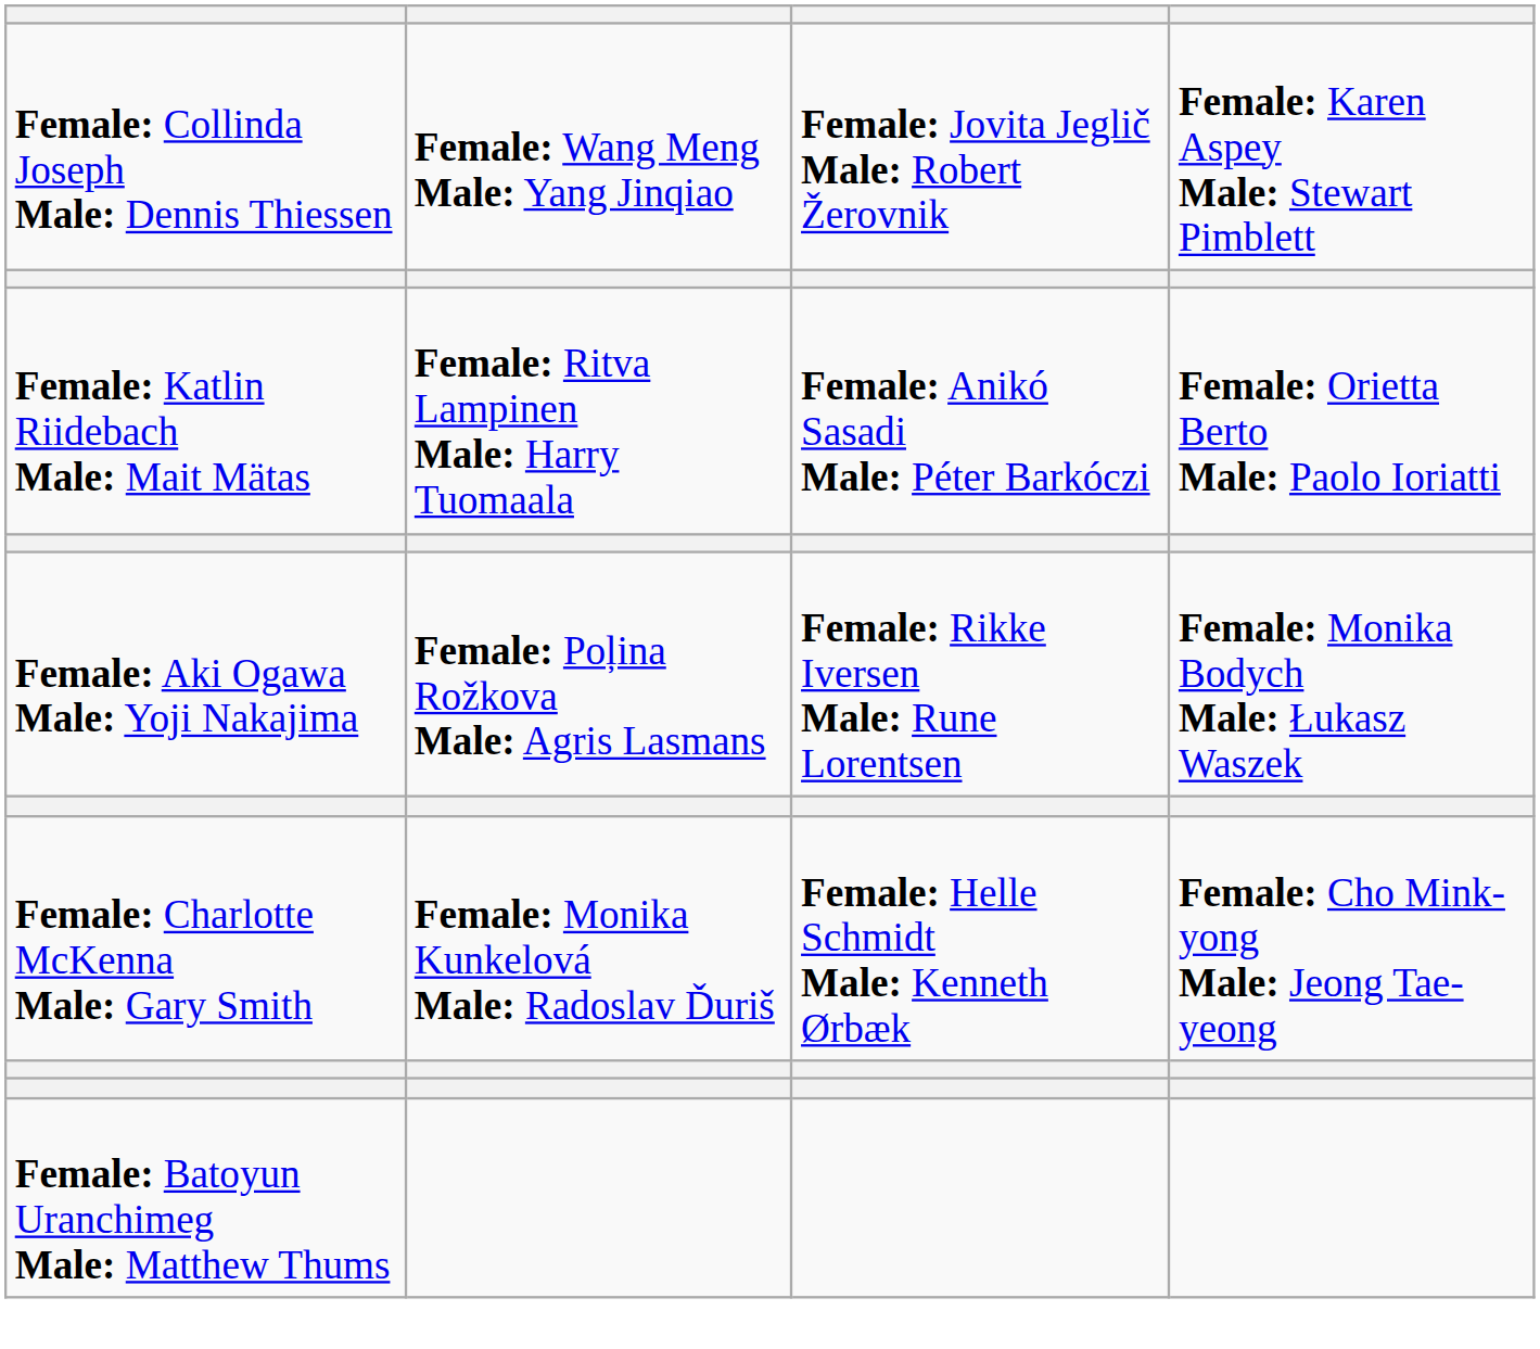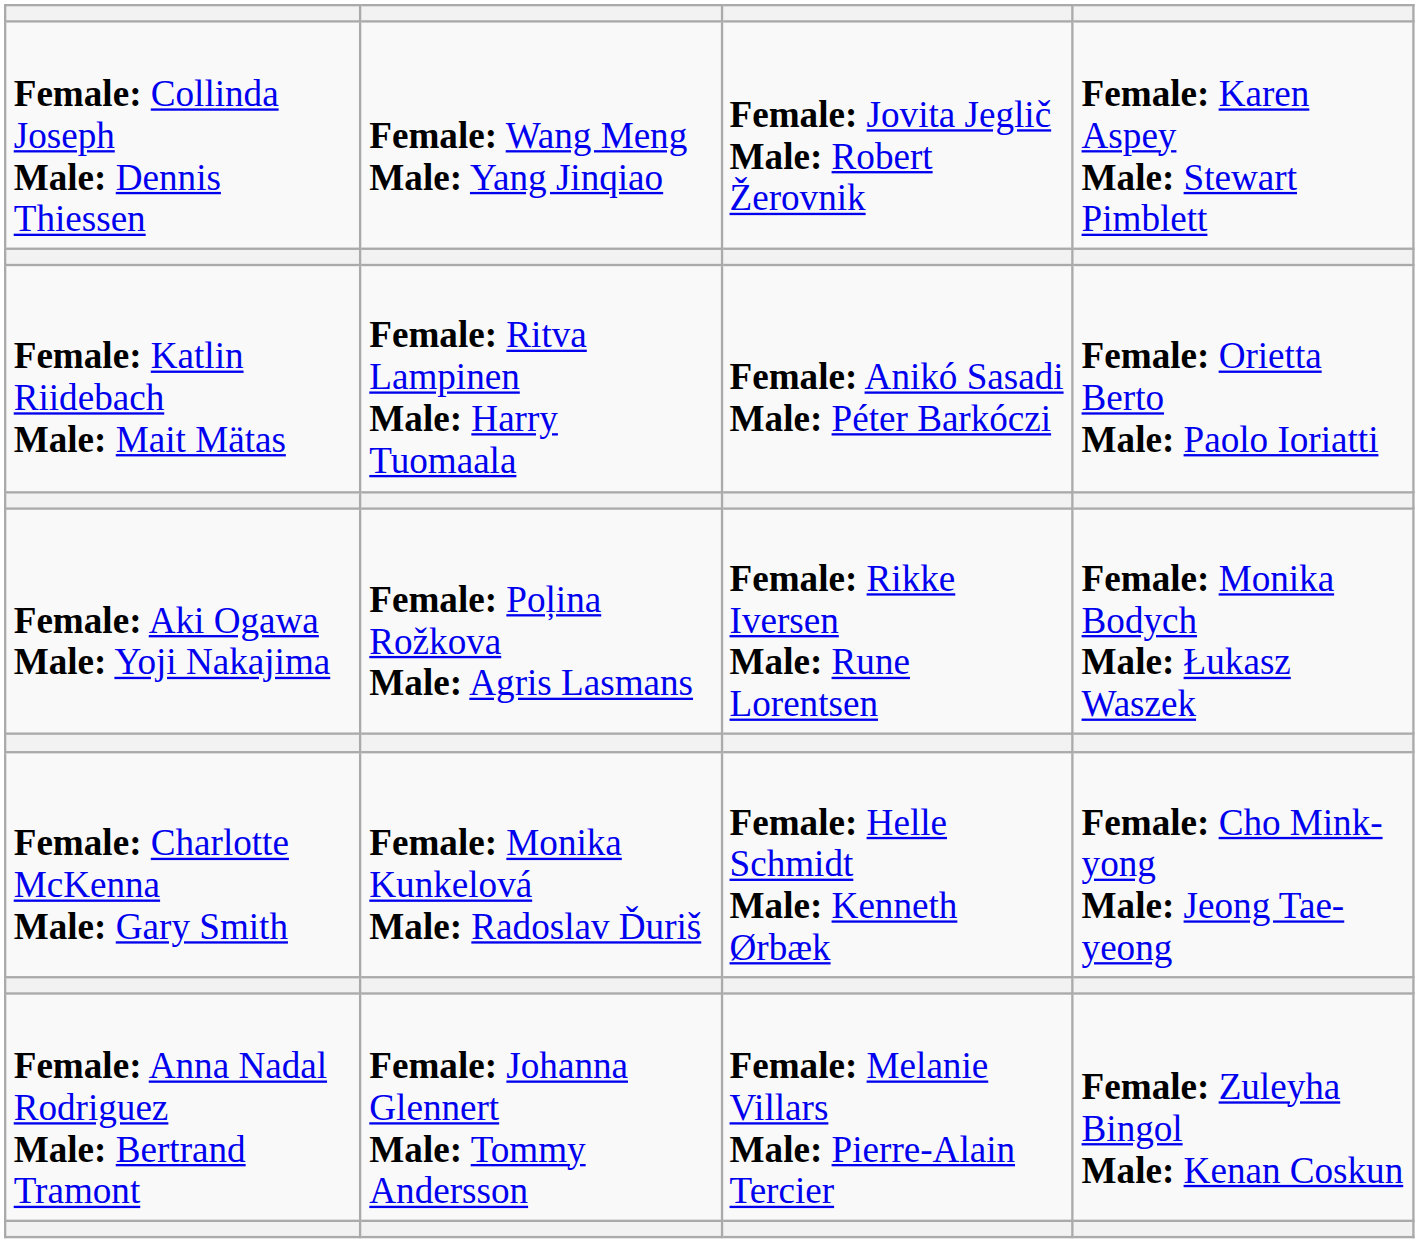+ row: Female: Anna Nadal Rodriguez Male: Bertrand Tramont | Female: Johanna Glennert Male: Tommy Andersson | Female: Melanie Villars Male: Pierre-Alain Tercier | Female: Zuleyha Bingol Male: Kenan Coskun
- row: Female: Batoyun Uranchimeg Male: Matthew Thums
